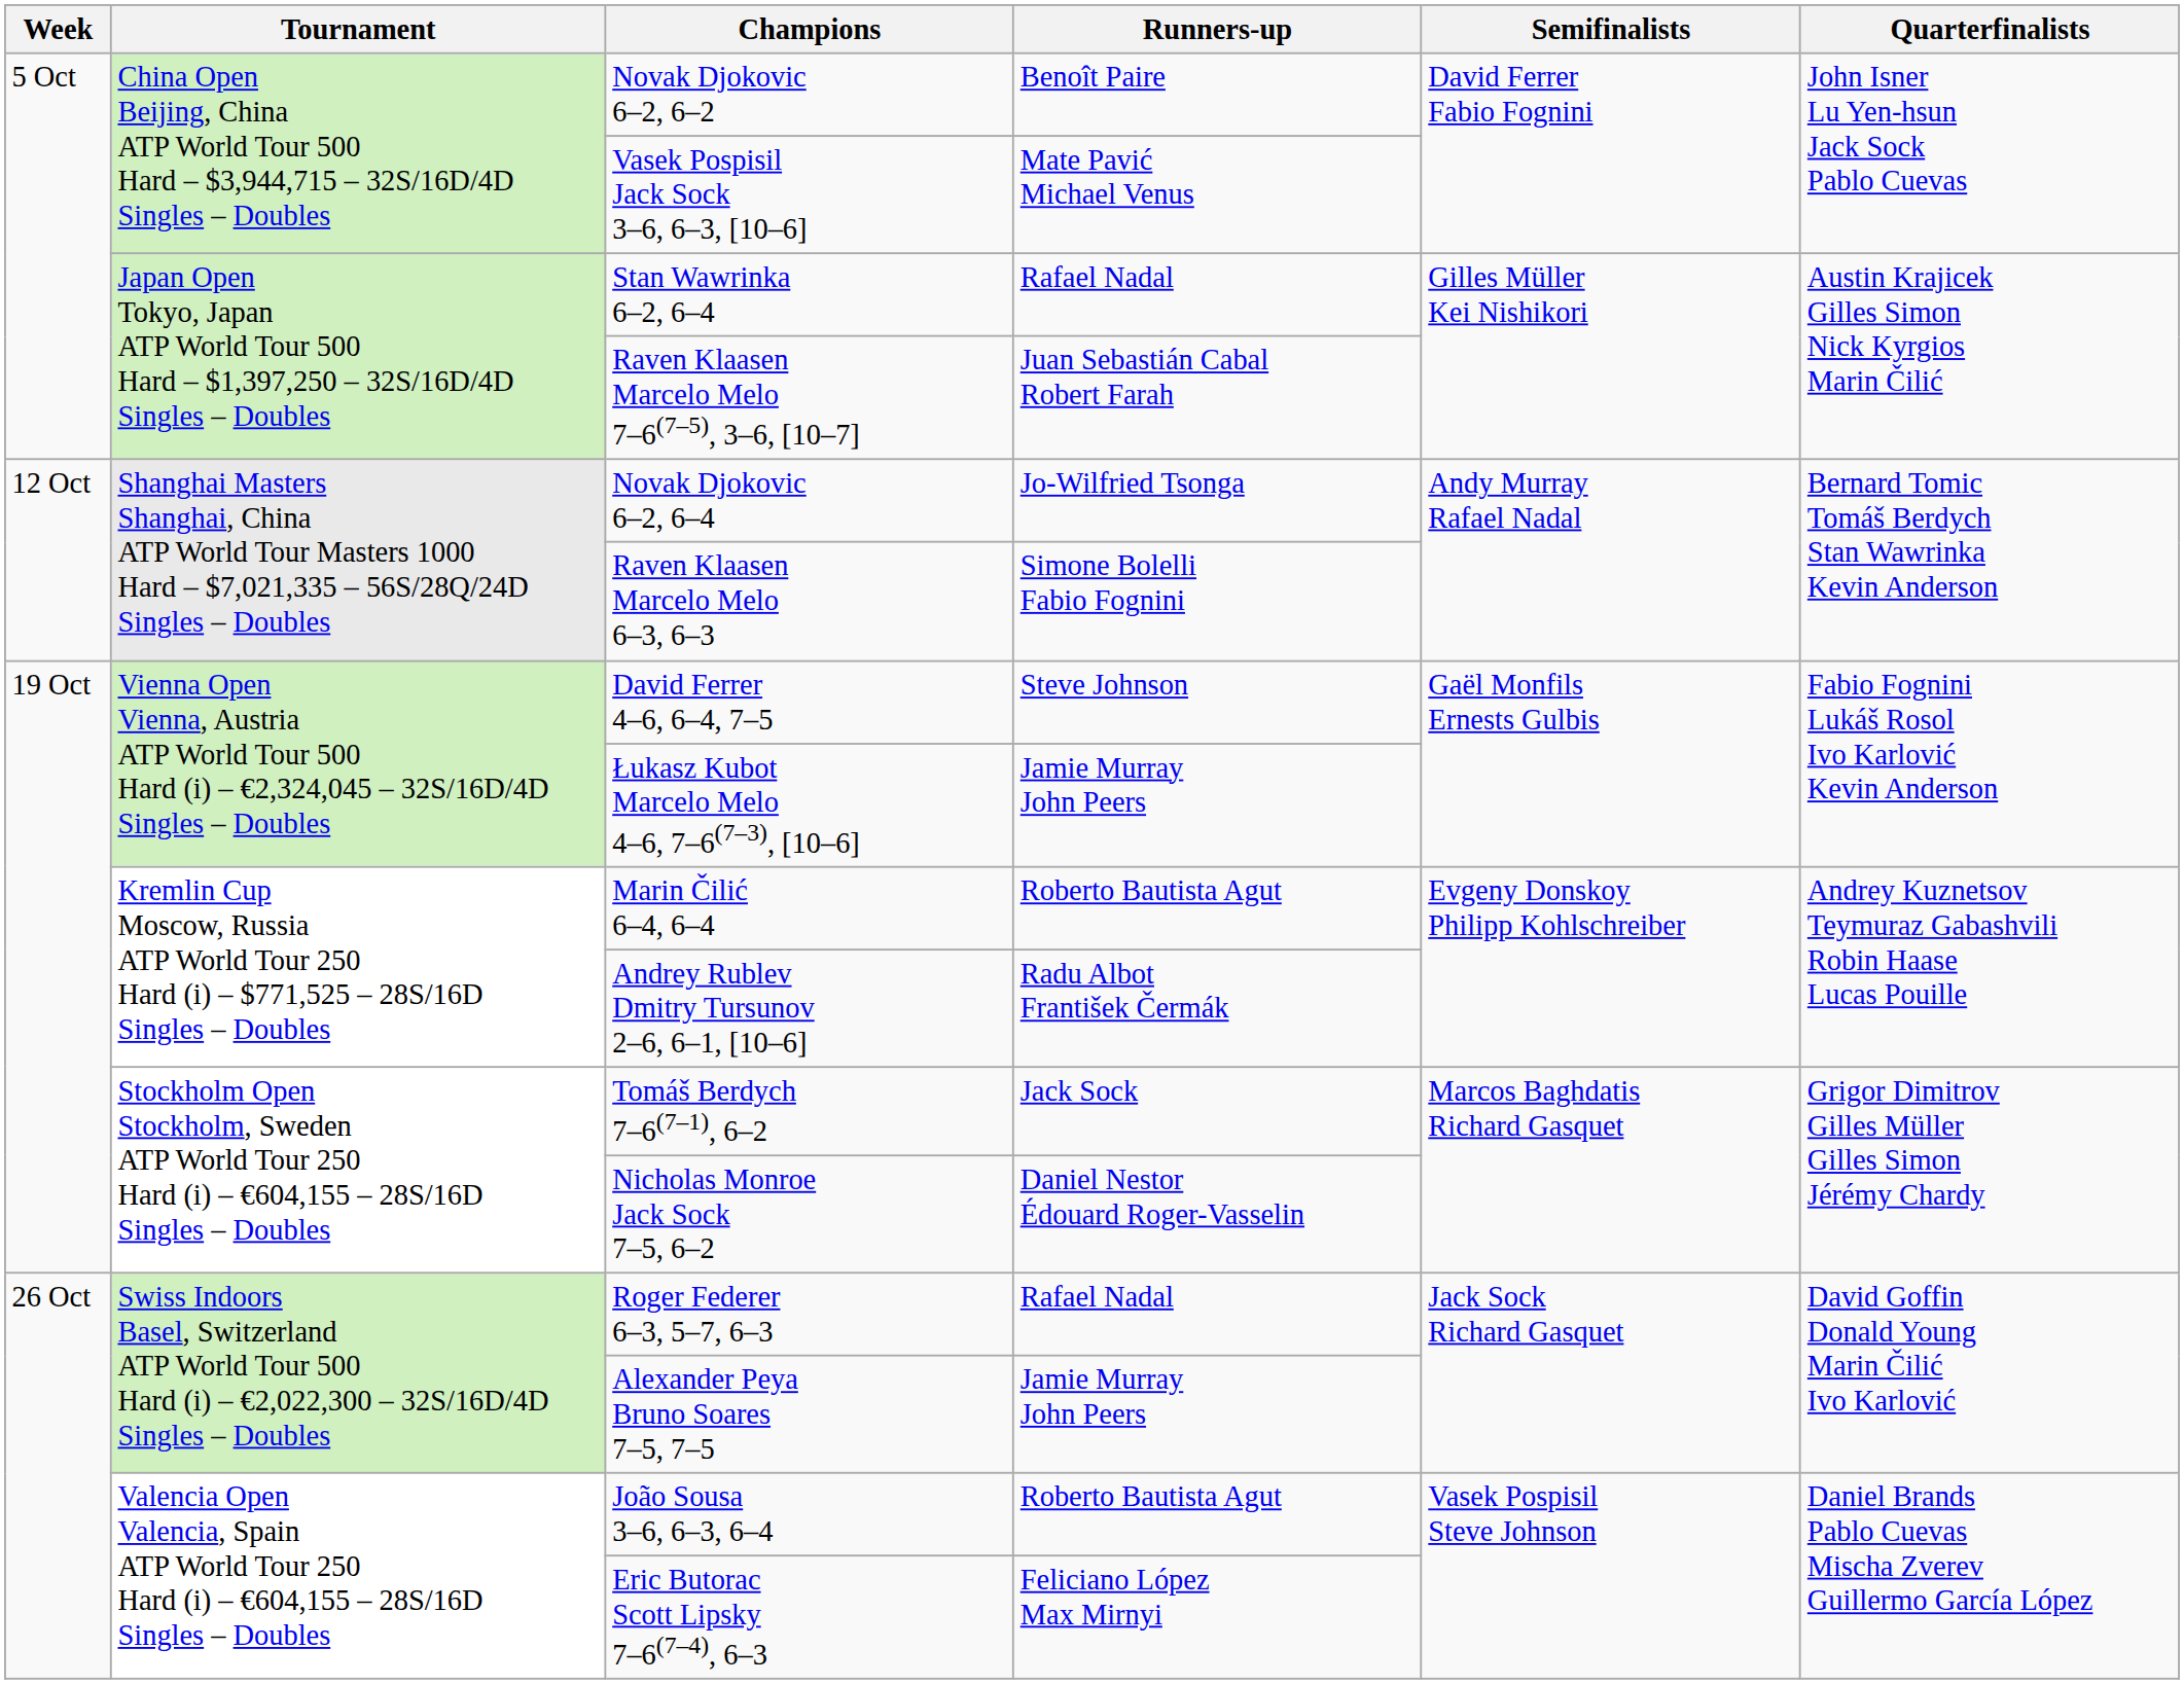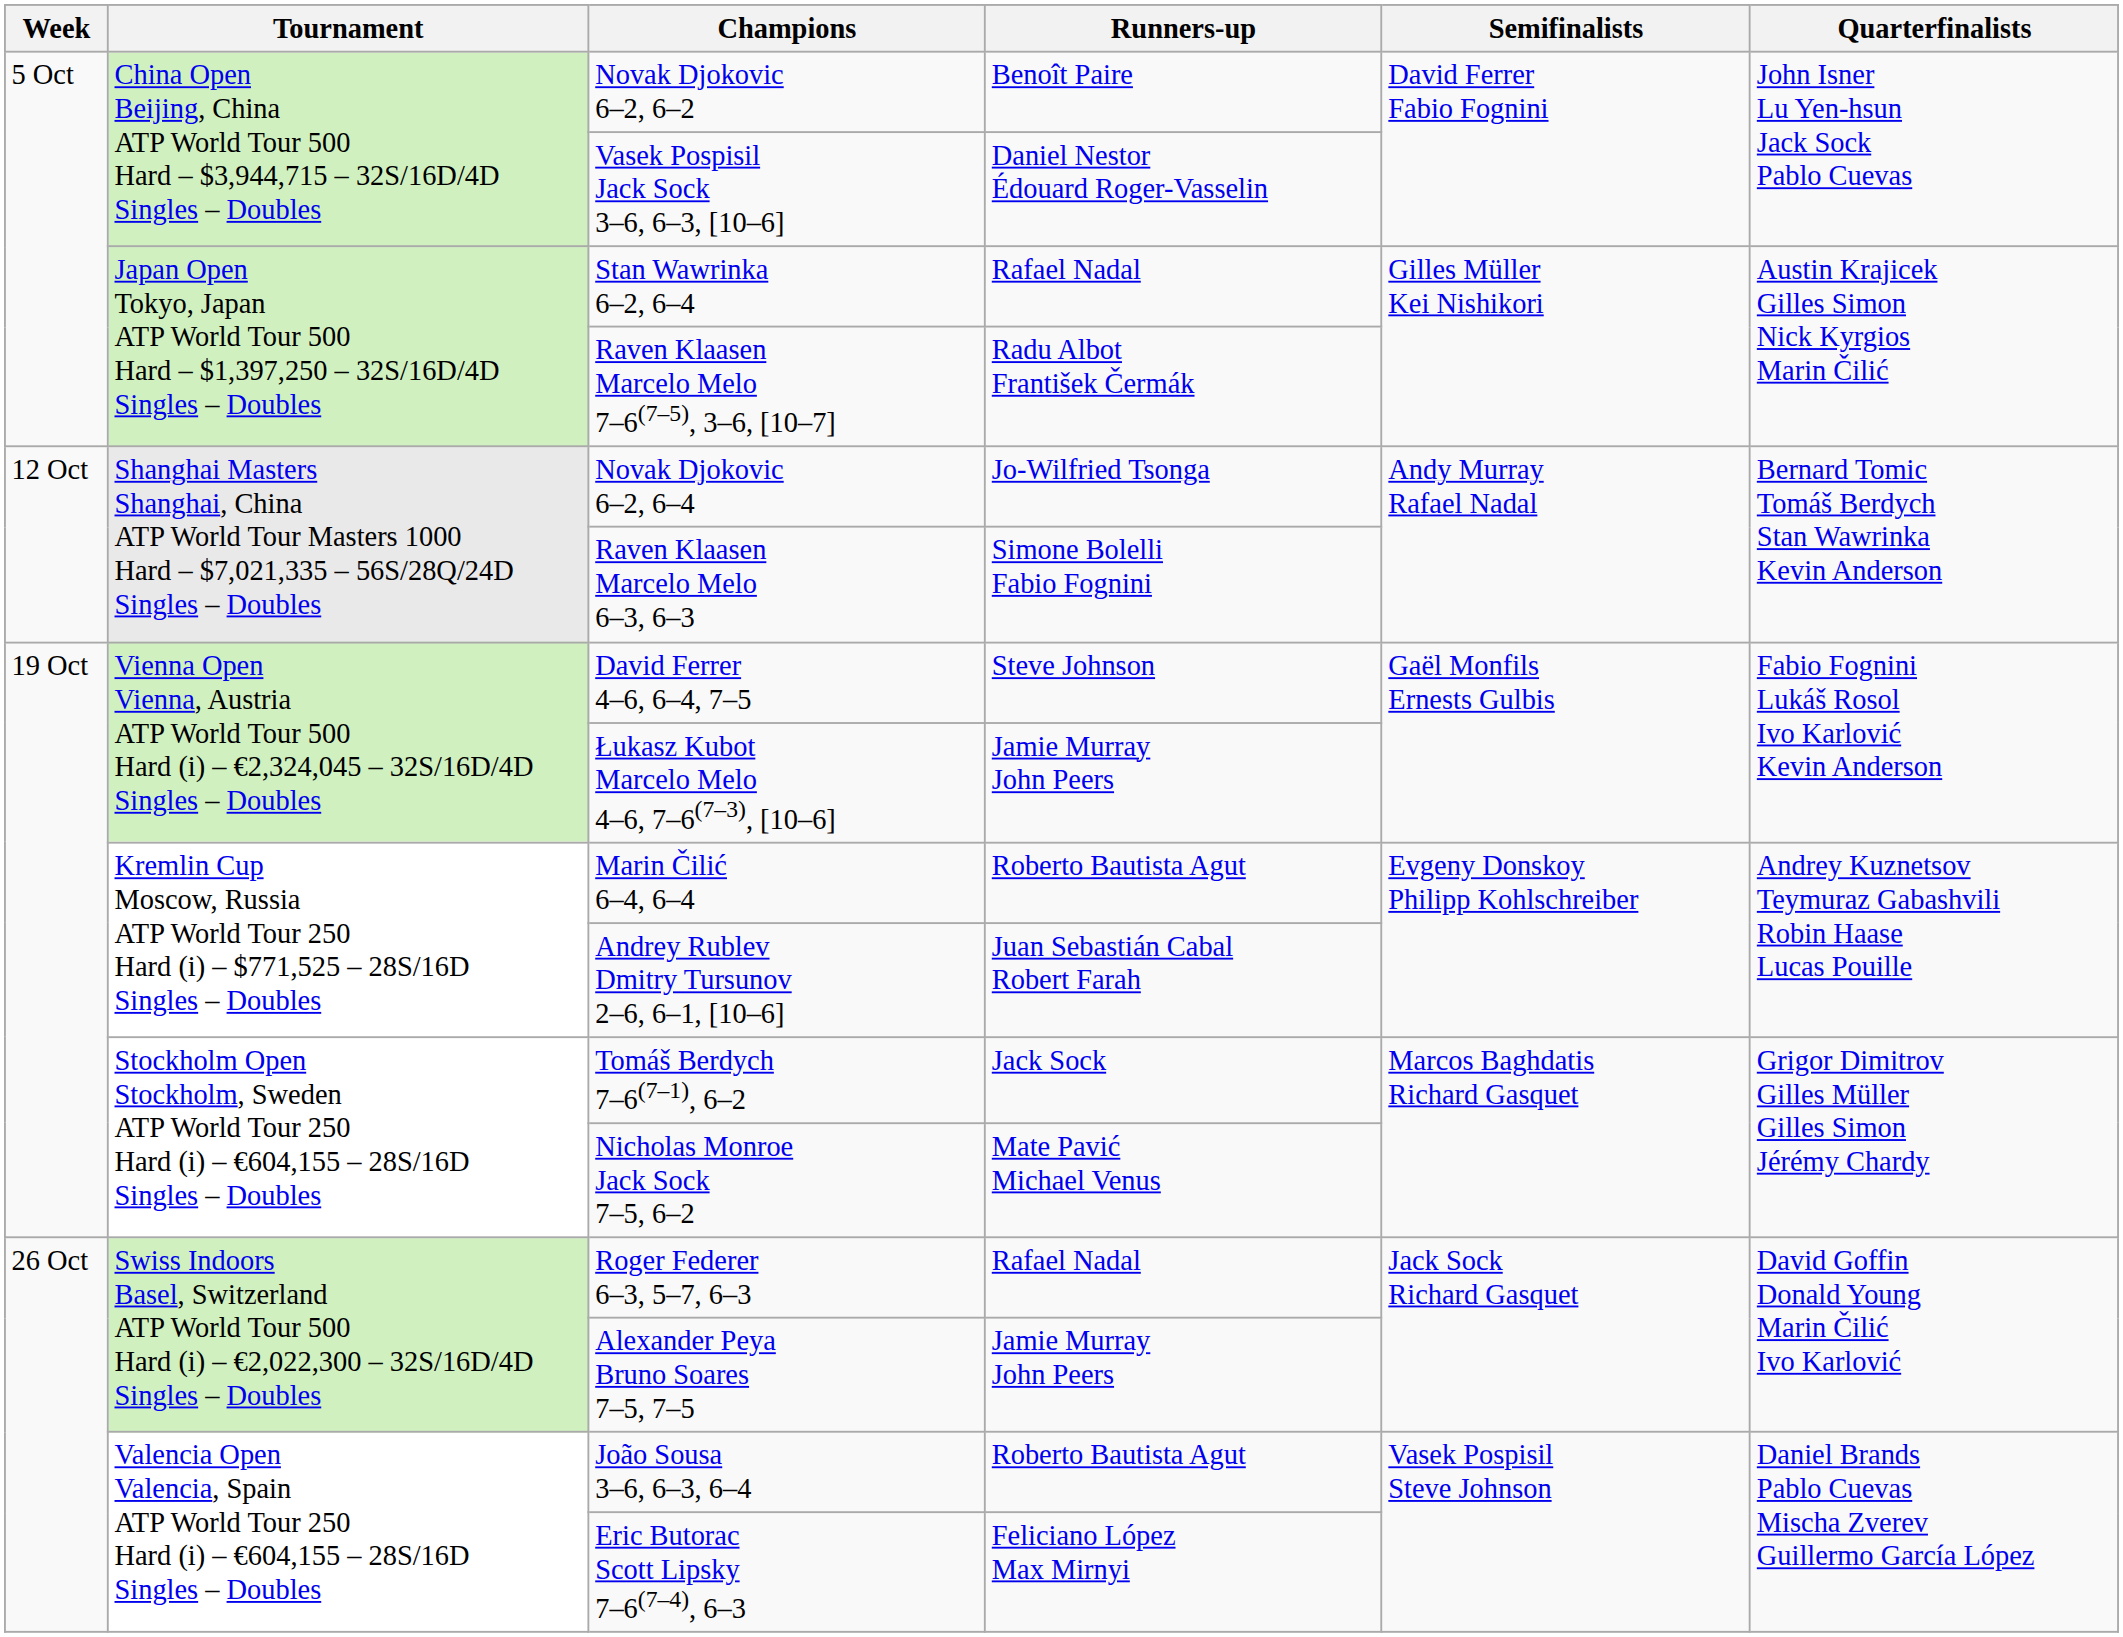Vasek Pospisil Jack Sock 3–6, 6–3, [10–6] | Runners-up: Mate Pavić Michael Venus -> Daniel Nestor Édouard Roger-Vasselin
Raven Klaasen Marcelo Melo 7–6(7–5), 3–6, [10–7] | Runners-up: Juan Sebastián Cabal Robert Farah -> Radu Albot František Čermák
Andrey Rublev Dmitry Tursunov 2–6, 6–1, [10–6] | Runners-up: Radu Albot František Čermák -> Juan Sebastián Cabal Robert Farah
Nicholas Monroe Jack Sock 7–5, 6–2 | Runners-up: Daniel Nestor Édouard Roger-Vasselin -> Mate Pavić Michael Venus
